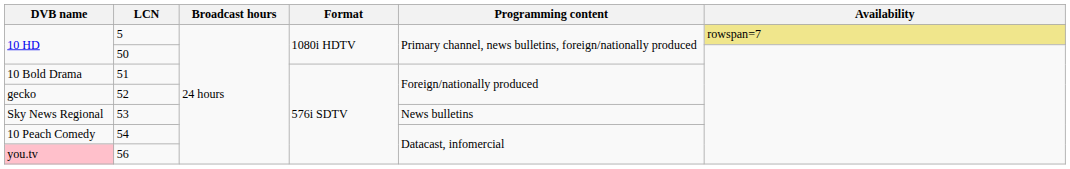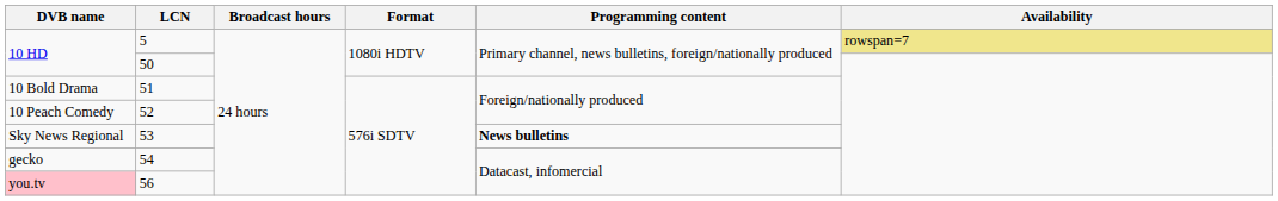52 | DVB name: gecko -> 10 Peach Comedy
53 | Programming content: normal -> bold
54 | DVB name: 10 Peach Comedy -> gecko
